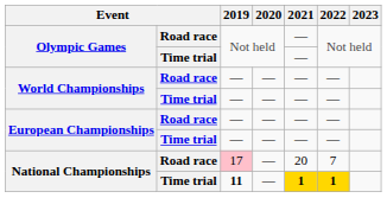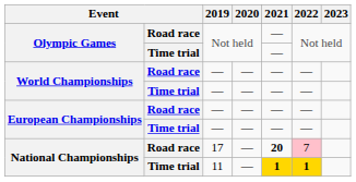National Championships / Road race | 2019: pink background -> no background
National Championships / Road race | 2021: normal -> bold
National Championships / Road race | 2022: no background -> pink background
National Championships / Time trial | 2019: bold -> normal
